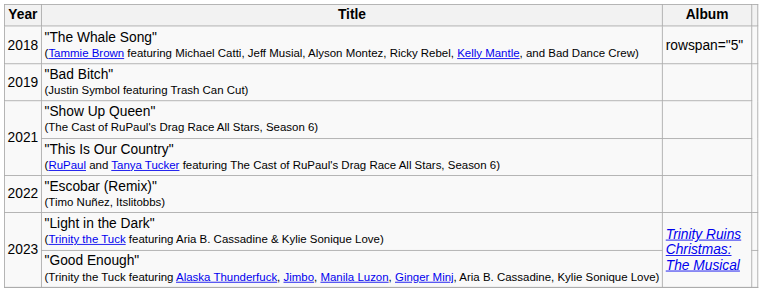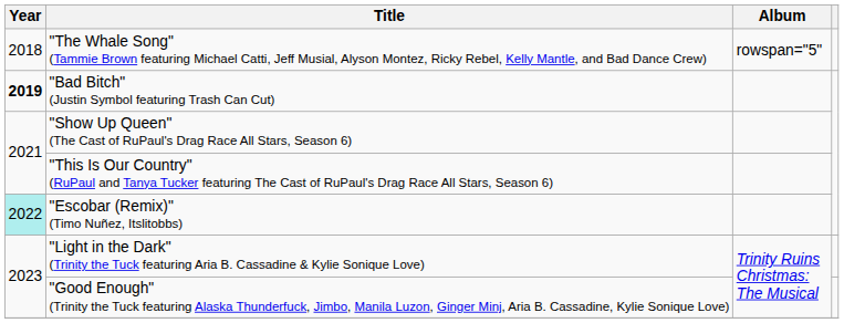"Bad Bitch" (Justin Symbol featuring Trash Can Cut) | Year: normal -> bold
"Escobar (Remix)" (Timo Nuñez, Itslitobbs) | Year: no background -> paleturquoise background
